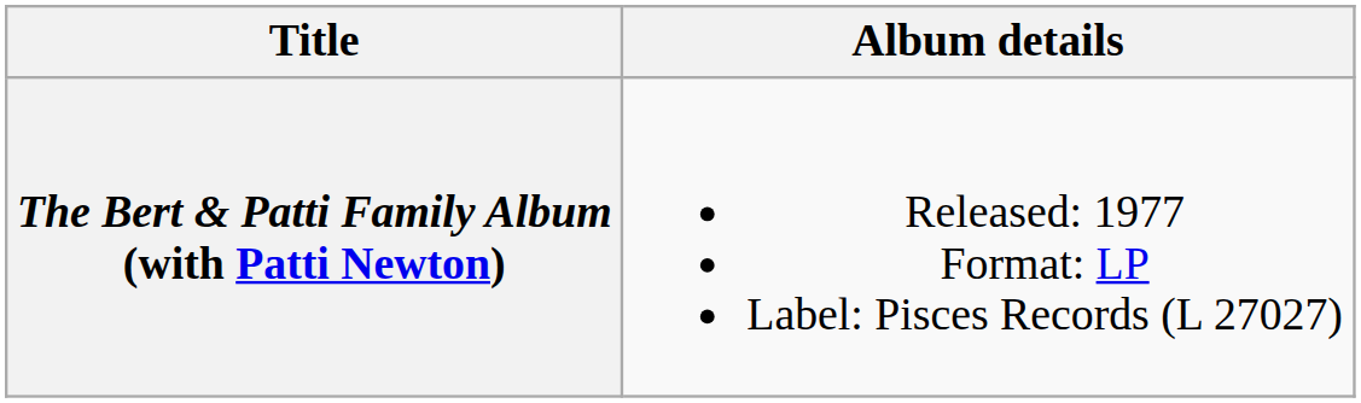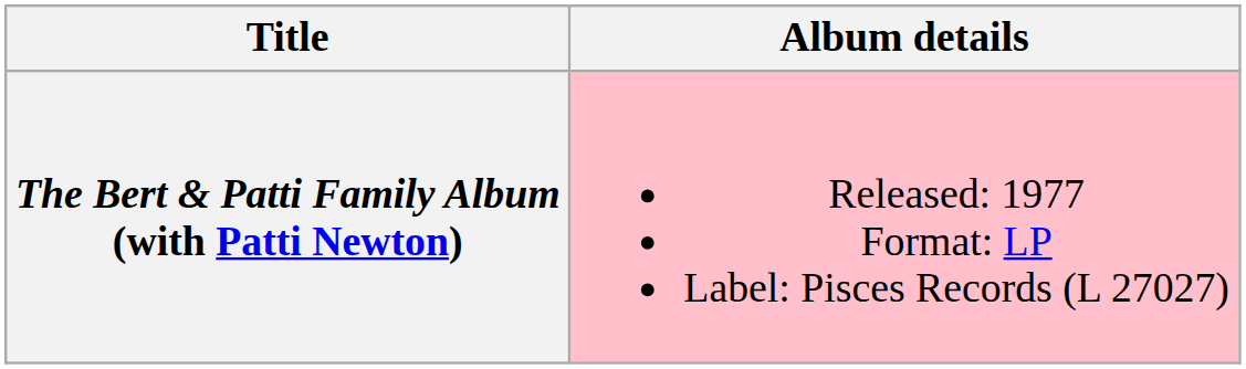The Bert & Patti Family Album (with Patti Newton) | Album details: no background -> pink background
